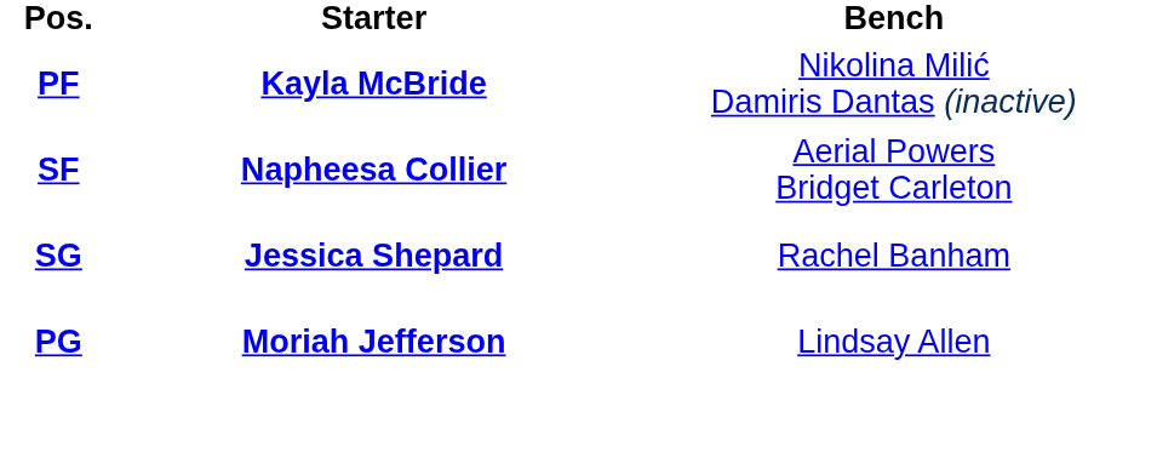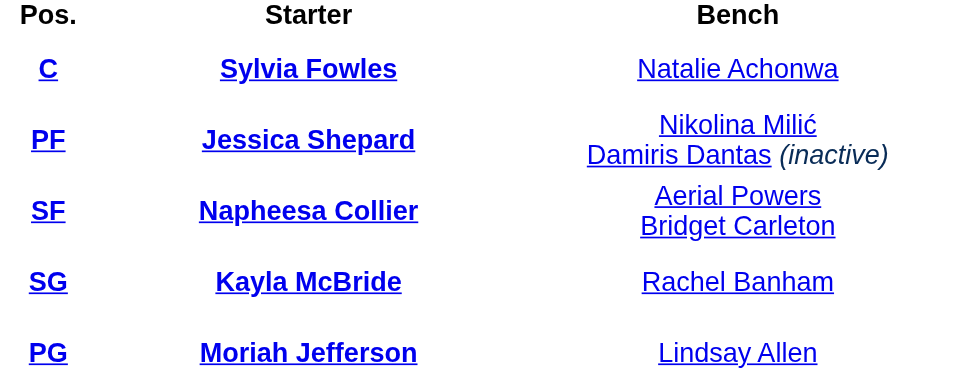+ row: C | Sylvia Fowles | Natalie Achonwa
PF | Starter: Kayla McBride -> Jessica Shepard
SG | Starter: Jessica Shepard -> Kayla McBride
